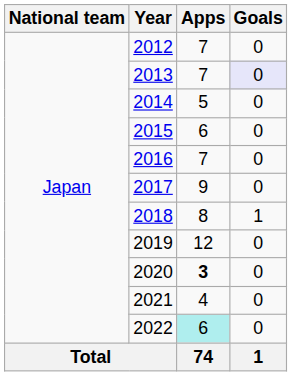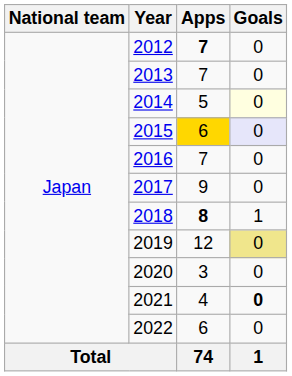2012 | Apps: normal -> bold
2013 | Goals: lavender background -> no background
2014 | Goals: no background -> lightyellow background
2015 | Apps: no background -> gold background
2015 | Goals: no background -> lavender background
2018 | Apps: normal -> bold
2019 | Goals: no background -> khaki background
2020 | Apps: bold -> normal
2021 | Goals: normal -> bold
2022 | Apps: paleturquoise background -> no background
